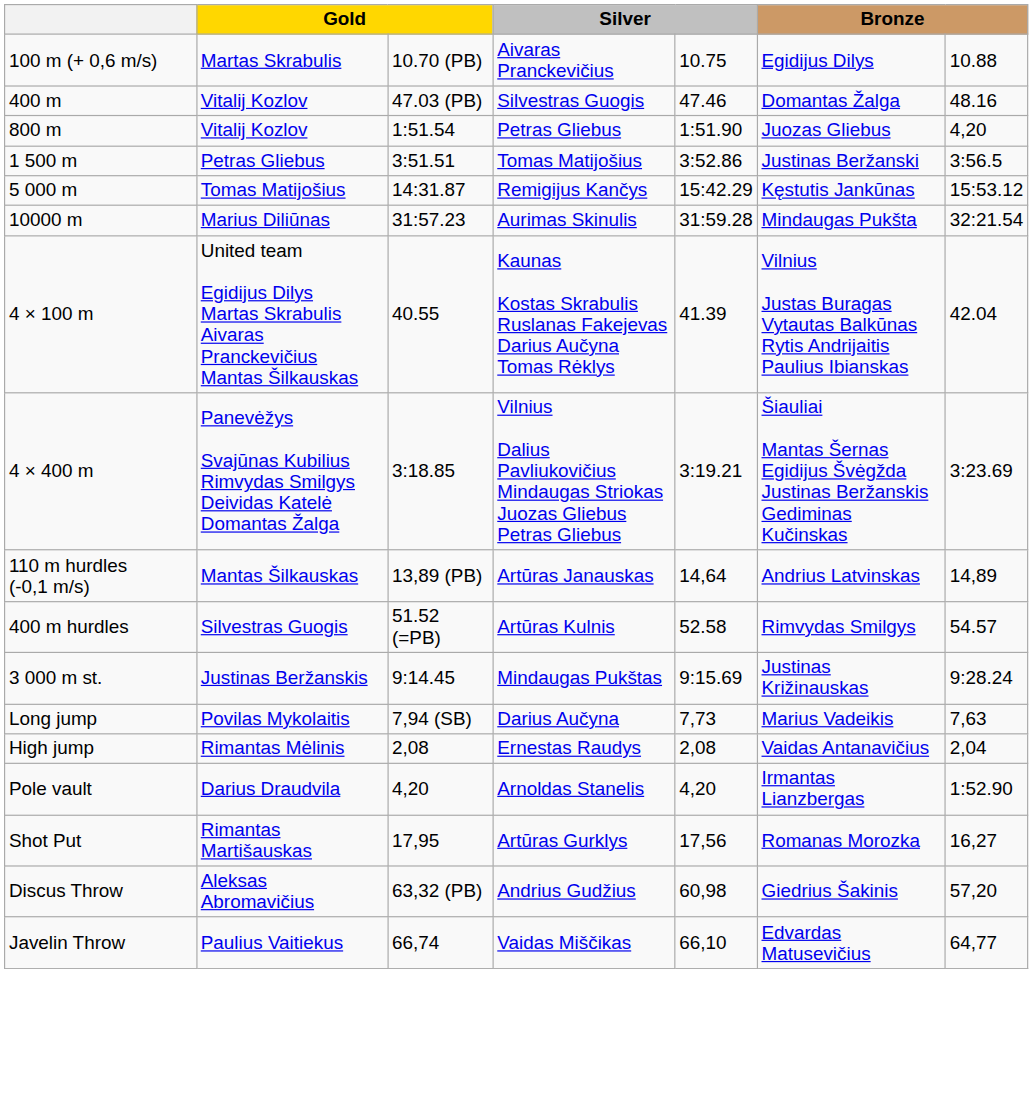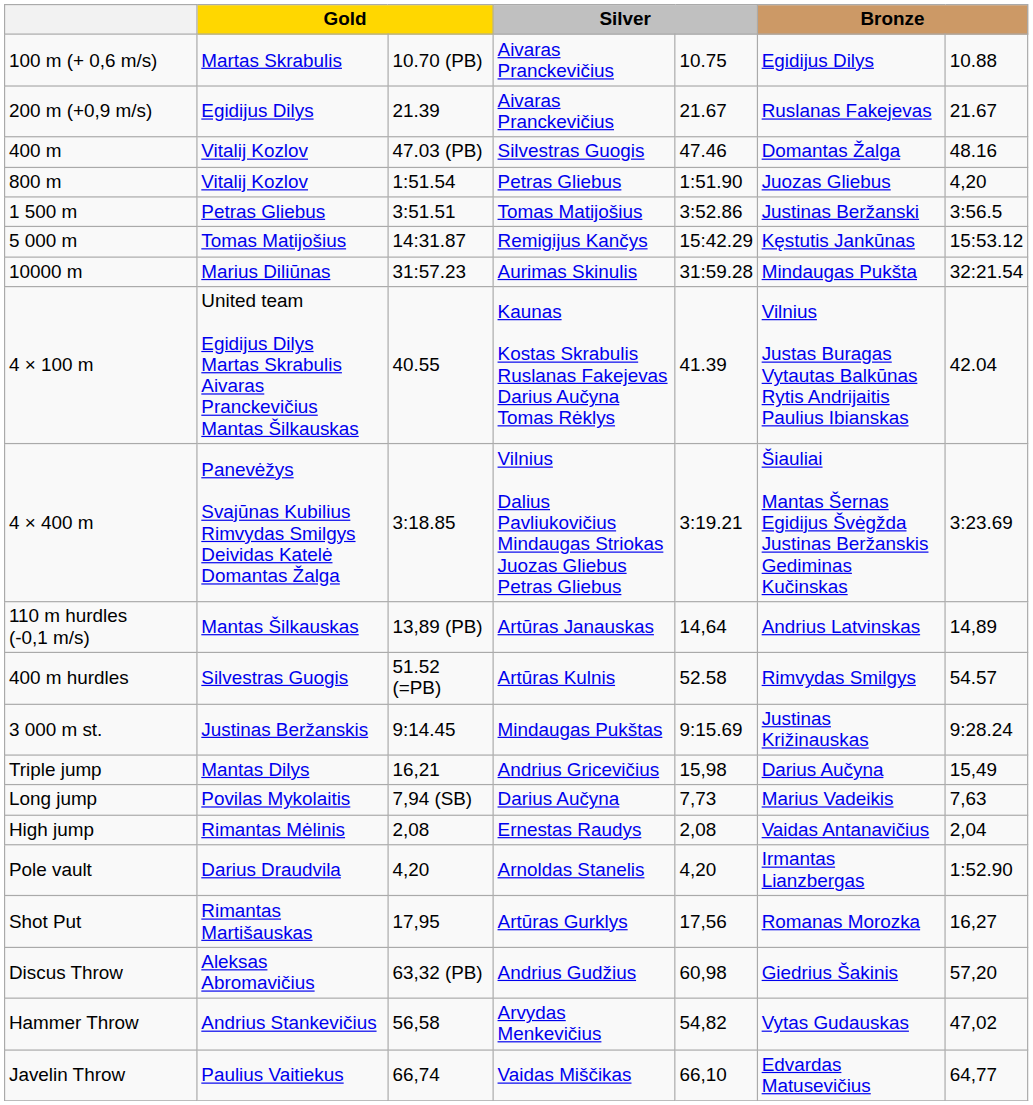+ row: 200 m (+0,9 m/s) | Egidijus Dilys | 21.39 | Aivaras Pranckevičius | 21.67 | Ruslanas Fakejevas | 21.67
+ row: Triple jump | Mantas Dilys | 16,21 | Andrius Gricevičius | 15,98 | Darius Aučyna | 15,49
+ row: Hammer Throw | Andrius Stankevičius | 56,58 | Arvydas Menkevičius | 54,82 | Vytas Gudauskas | 47,02
